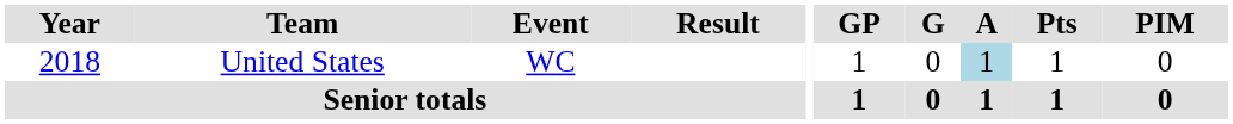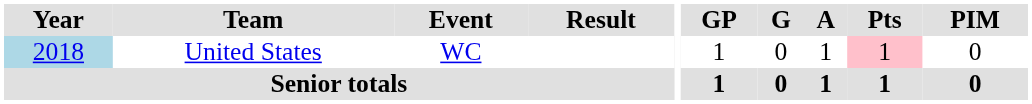United States | Year: no background -> lightblue background
United States | A: lightblue background -> no background
United States | Pts: no background -> pink background
